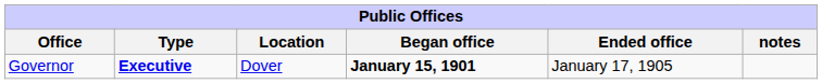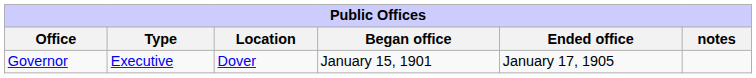Governor | Type: bold -> normal
Governor | Began office: bold -> normal
